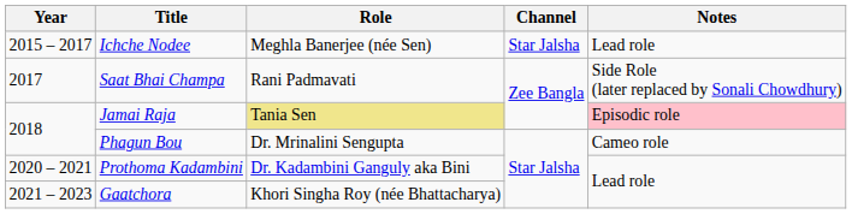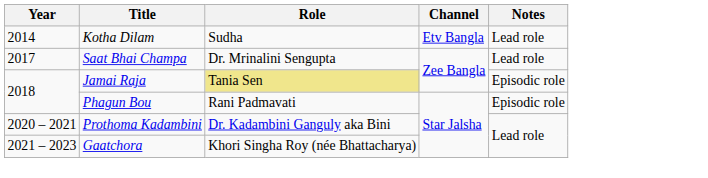+ row: 2014 | Kotha Dilam | Sudha | Etv Bangla | Lead role
- row: 2015 – 2017 | Ichche Nodee | Meghla Banerjee (née Sen) | Star Jalsha | Lead role
Saat Bhai Champa | Role: Rani Padmavati -> Dr. Mrinalini Sengupta
Saat Bhai Champa | Notes: Side Role (later replaced by Sonali Chowdhury) -> Lead role
Jamai Raja | Notes: pink background -> no background
Phagun Bou | Role: Dr. Mrinalini Sengupta -> Rani Padmavati
Phagun Bou | Notes: Cameo role -> Episodic role
